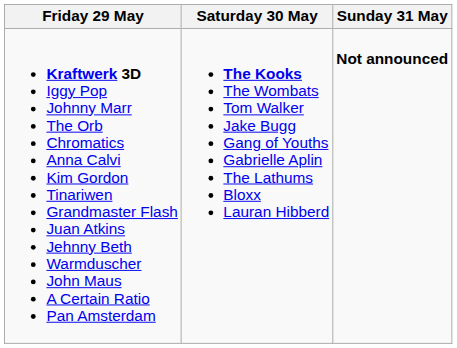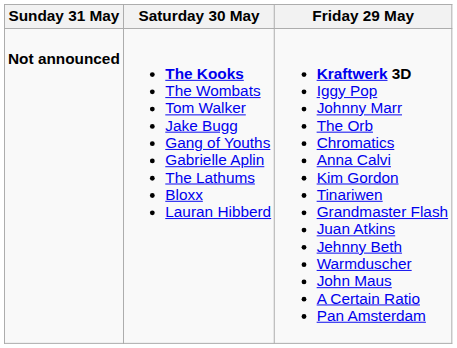columns swapped: Friday 29 May <-> Sunday 31 May
